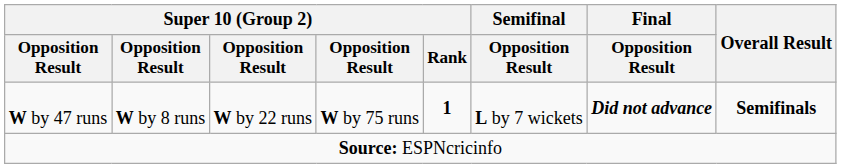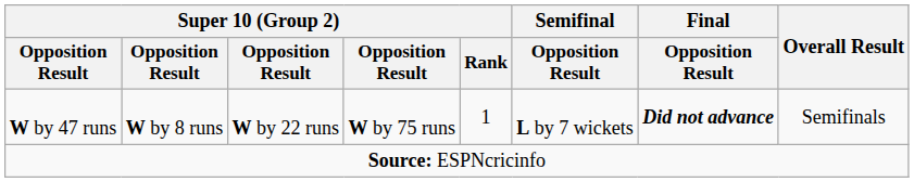W by 47 runs | Super 10 (Group 2) / Rank: bold -> normal
W by 47 runs | Overall Result: bold -> normal
